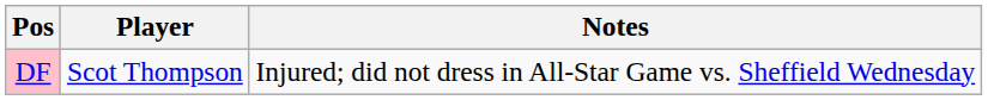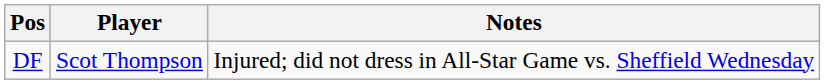row 2 | Pos: pink background -> no background
